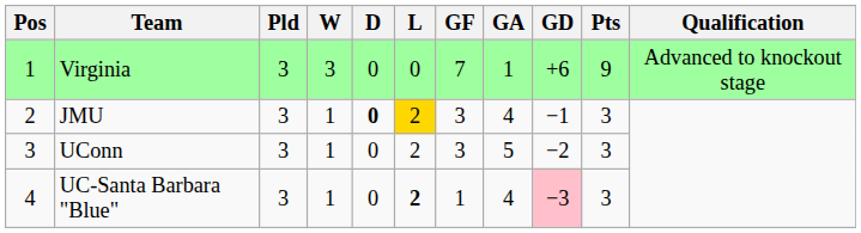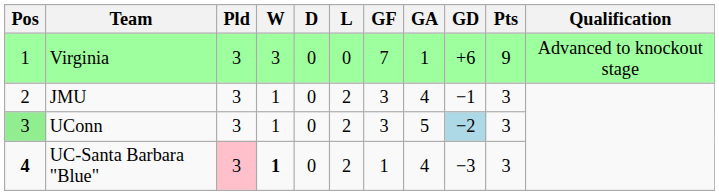JMU | D: bold -> normal
JMU | L: gold background -> no background
UConn | Pos: no background -> lightgreen background
UConn | GD: no background -> lightblue background
UC-Santa Barbara "Blue" | Pos: normal -> bold
UC-Santa Barbara "Blue" | Pld: no background -> pink background
UC-Santa Barbara "Blue" | W: normal -> bold
UC-Santa Barbara "Blue" | L: bold -> normal
UC-Santa Barbara "Blue" | GD: pink background -> no background
